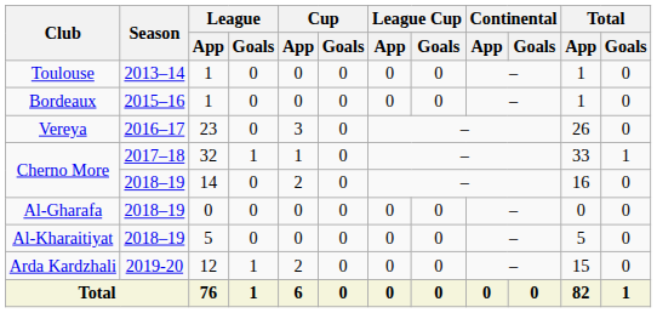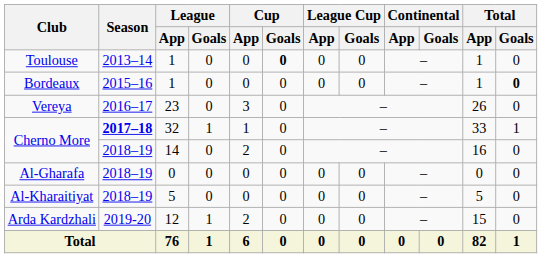Toulouse | Cup / Goals: normal -> bold
Bordeaux | Total / Goals: normal -> bold
Cherno More / 32 | Season: normal -> bold
